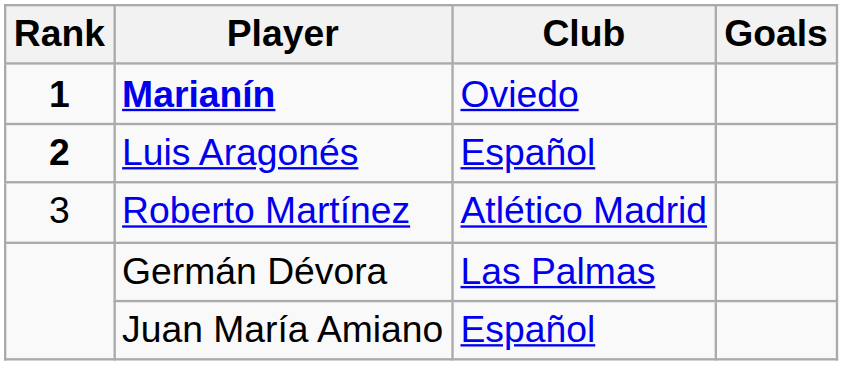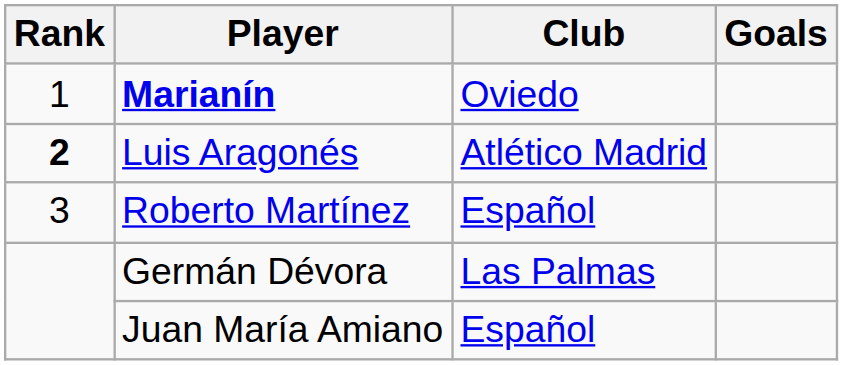Marianín | Rank: bold -> normal
Luis Aragonés | Club: Español -> Atlético Madrid
Roberto Martínez | Club: Atlético Madrid -> Español
